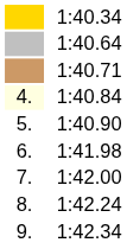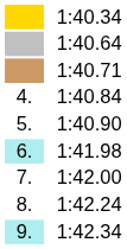1:40.84 | column 1: lightyellow background -> no background
1:41.98 | column 1: no background -> paleturquoise background
1:42.34 | column 1: no background -> paleturquoise background
